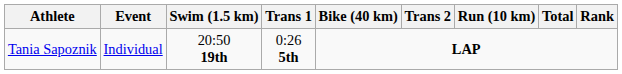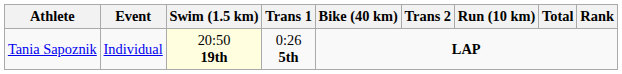Tania Sapoznik | Swim (1.5 km): no background -> lightyellow background
